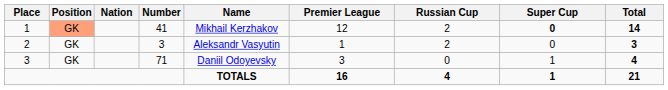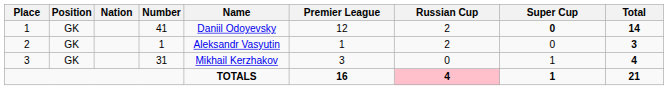row 2 | Position: lightsalmon background -> no background
row 2 | Name: Mikhail Kerzhakov -> Daniil Odoyevsky
row 3 | Number: 3 -> 1
row 4 | Number: 71 -> 31
row 4 | Name: Daniil Odoyevsky -> Mikhail Kerzhakov
row 5 | Russian Cup: no background -> pink background
